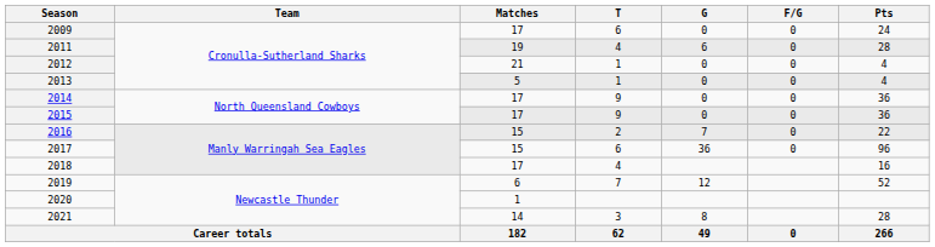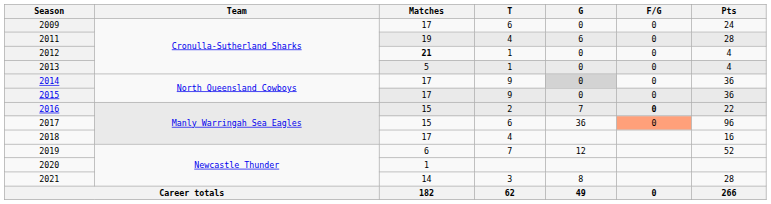2012 | Matches: normal -> bold
2014 | G: no background -> lightgrey background
2016 | F/G: normal -> bold
2017 | F/G: no background -> lightsalmon background
